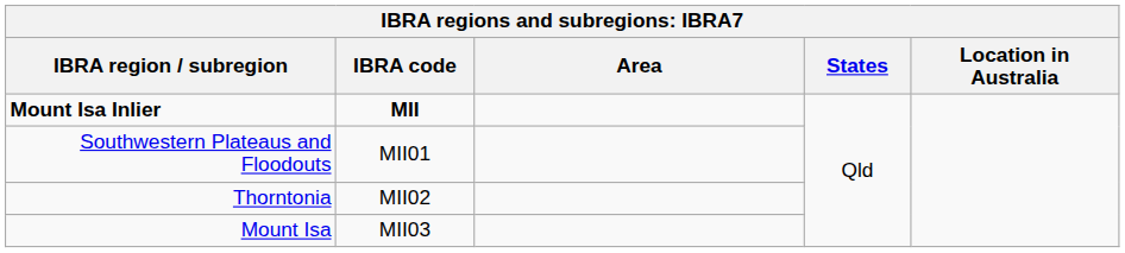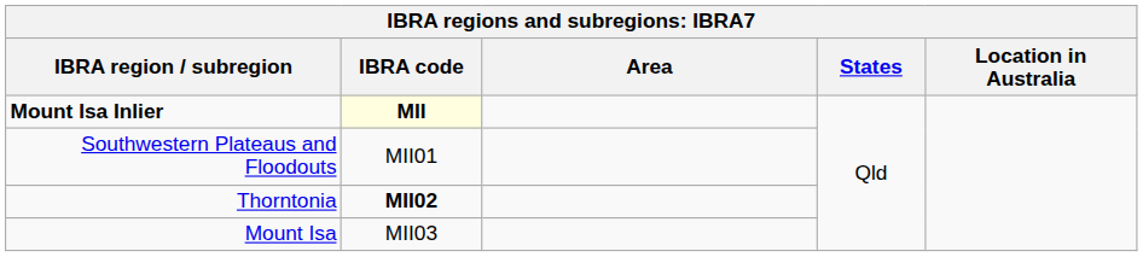Mount Isa Inlier | IBRA code: no background -> lightyellow background
Thorntonia | IBRA code: normal -> bold
